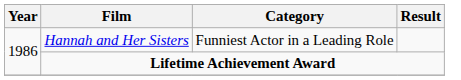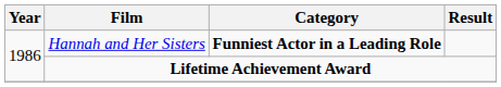Hannah and Her Sisters | Category: normal -> bold
